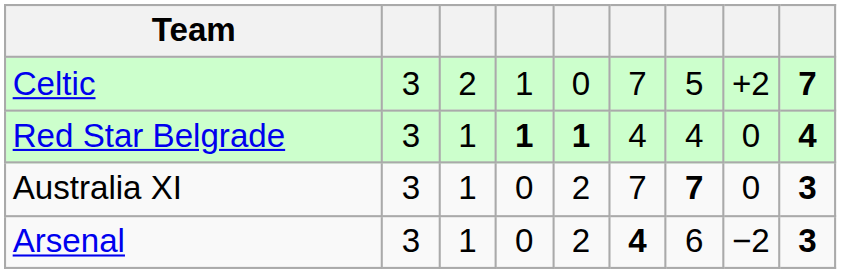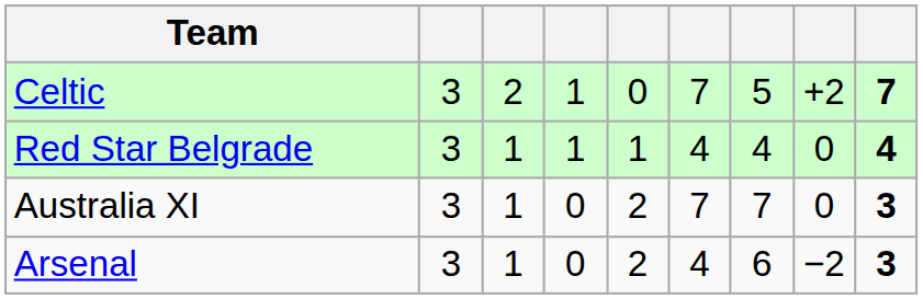Red Star Belgrade | column 4: bold -> normal
Red Star Belgrade | column 5: bold -> normal
Australia XI | column 7: bold -> normal
Arsenal | column 6: bold -> normal
